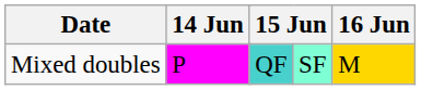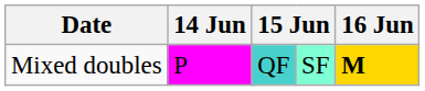Mixed doubles | 16 Jun: normal -> bold
